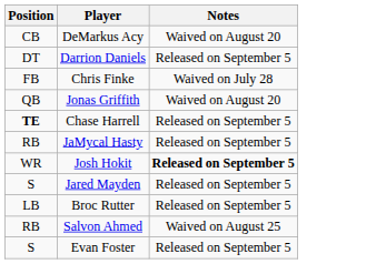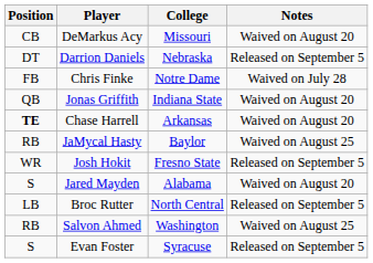+ column: College | Missouri | Nebraska | Notre Dame | Indiana State | Arkansas | Baylor | Fresno State | Alabama | North Central | Washington | Syracuse
Chase Harrell | Notes: Released on September 5 -> Waived on August 20
JaMycal Hasty | Notes: Released on September 5 -> Waived on August 25
Josh Hokit | Notes: bold -> normal
Jared Mayden | Notes: Released on September 5 -> Waived on August 20
